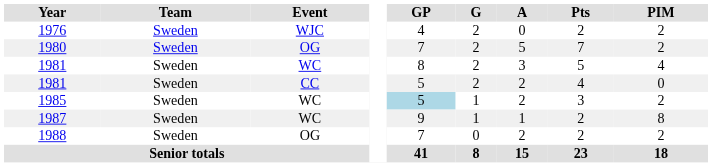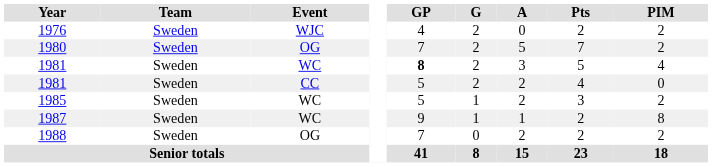1981 / WC | GP: normal -> bold
1985 | GP: lightblue background -> no background
